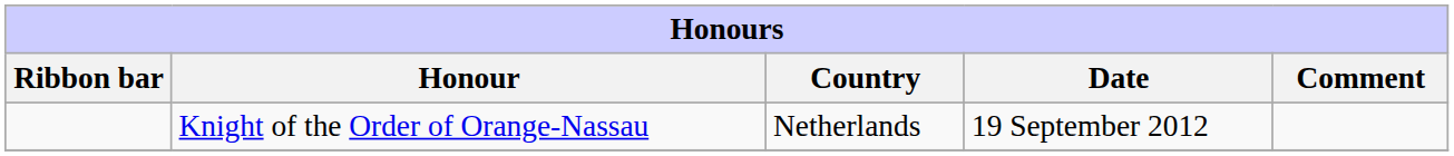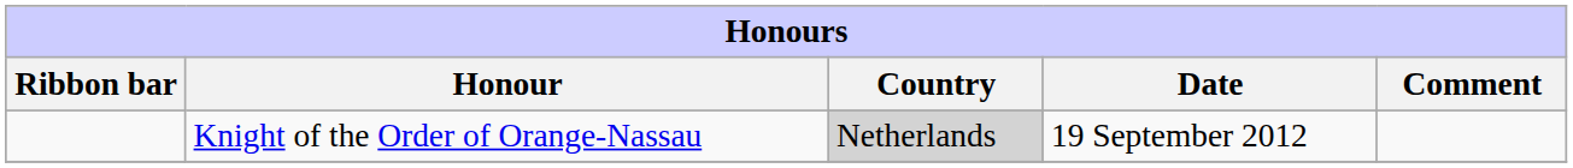Knight of the Order of Orange-Nassau | Country: no background -> lightgrey background
